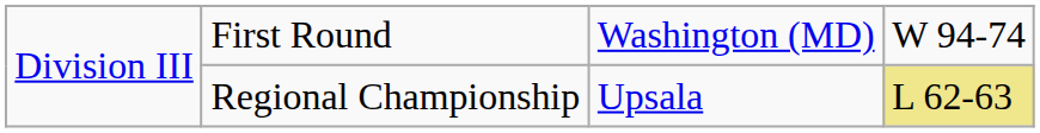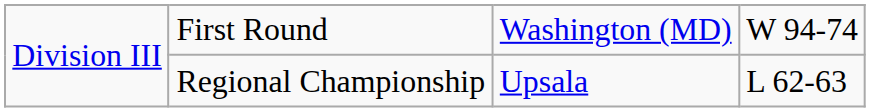Division III / Regional Championship | column 4: khaki background -> no background
